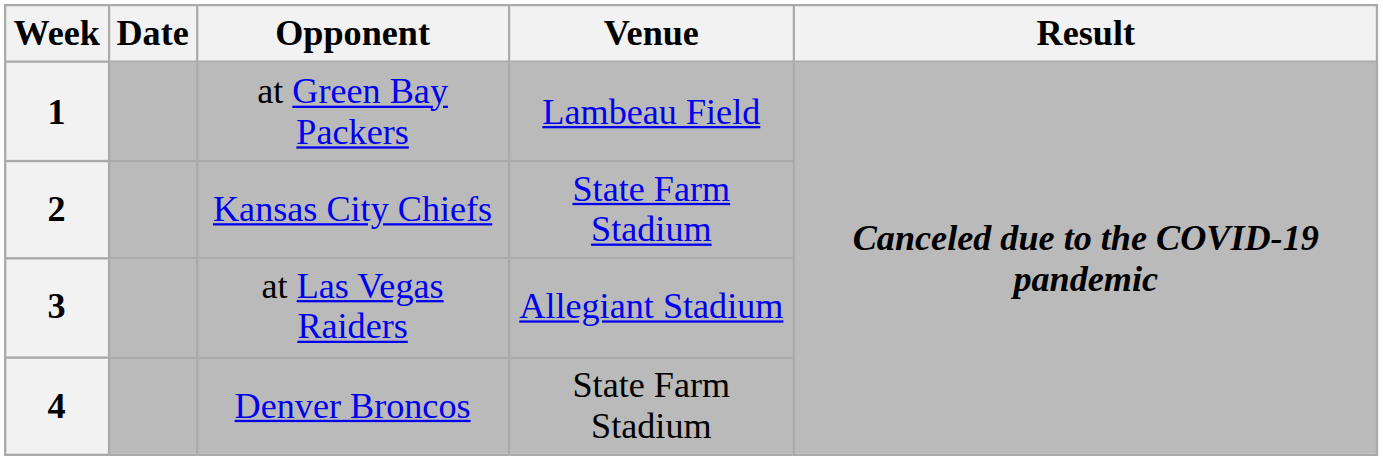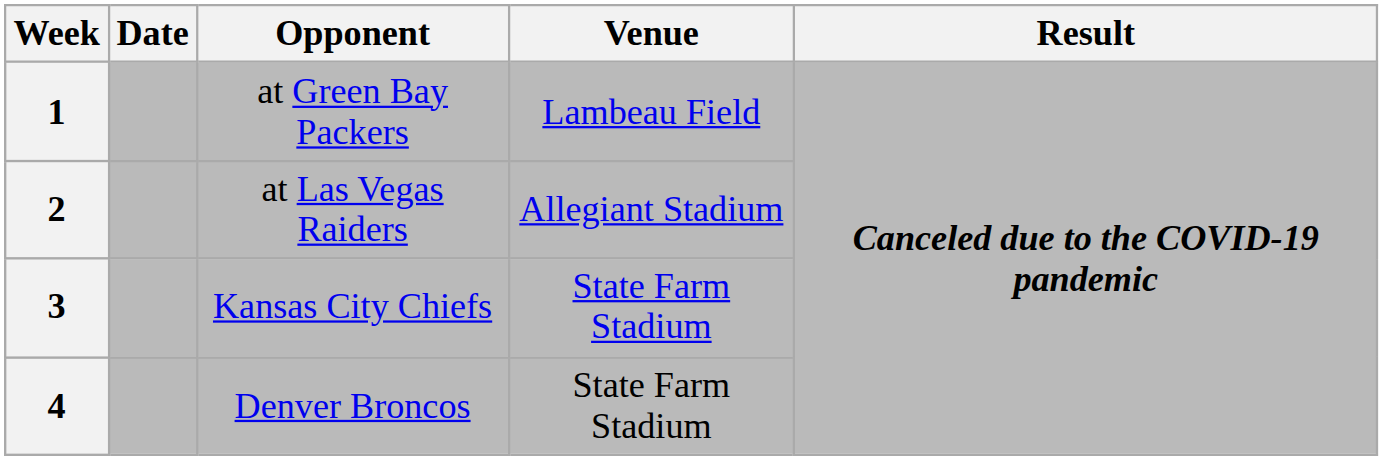2 | Opponent: Kansas City Chiefs -> at Las Vegas Raiders
2 | Venue: State Farm Stadium -> Allegiant Stadium
3 | Opponent: at Las Vegas Raiders -> Kansas City Chiefs
3 | Venue: Allegiant Stadium -> State Farm Stadium
